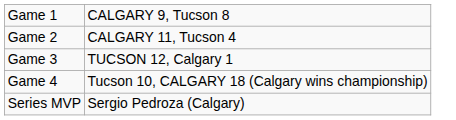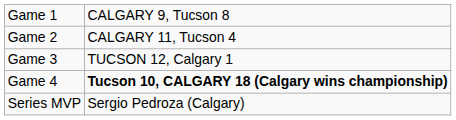Game 4 | column 2: normal -> bold
